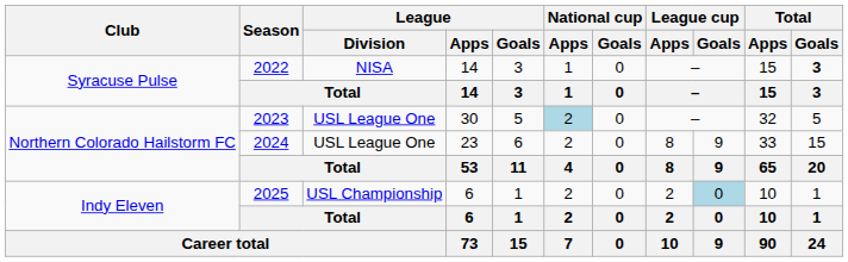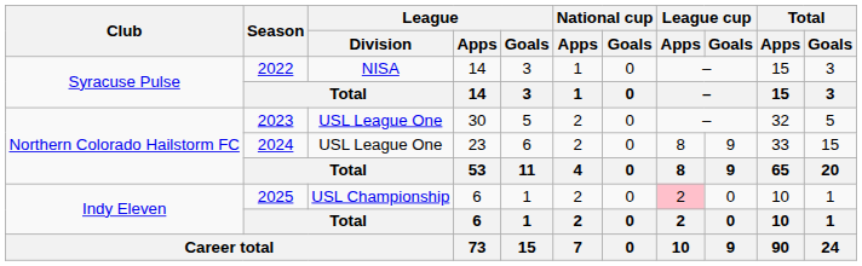2022 | Total / Goals: bold -> normal
2023 | National cup / Apps: lightblue background -> no background
2025 | League cup / Apps: no background -> pink background
2025 | League cup / Goals: lightblue background -> no background
